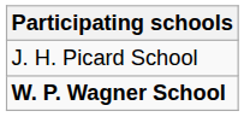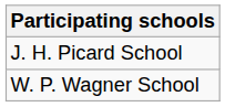row 3 | column 1: bold -> normal
